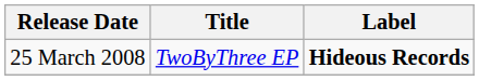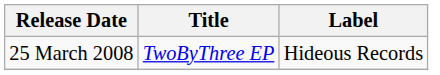25 March 2008 | Label: bold -> normal
